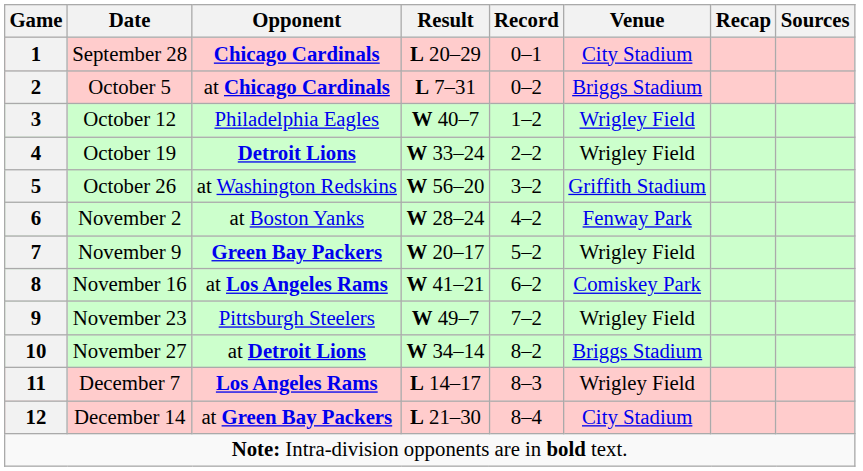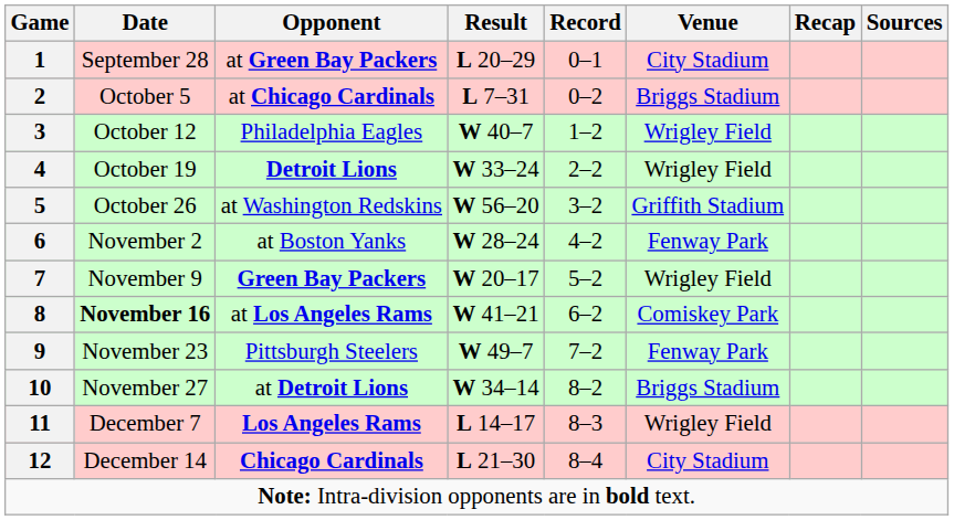1 | Opponent: Chicago Cardinals -> at Green Bay Packers
8 | Date: normal -> bold
9 | Venue: Wrigley Field -> Fenway Park
12 | Opponent: at Green Bay Packers -> Chicago Cardinals
